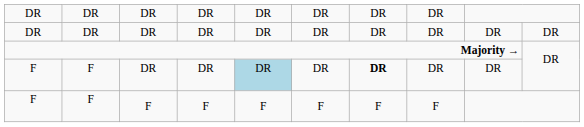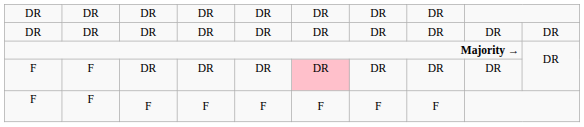F / DR | column 5: lightblue background -> no background
F / DR | column 6: no background -> pink background
F / DR | column 7: bold -> normal
